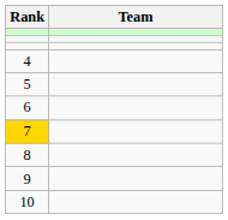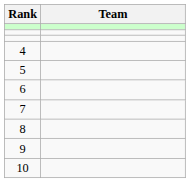row 8 | Rank: gold background -> no background
